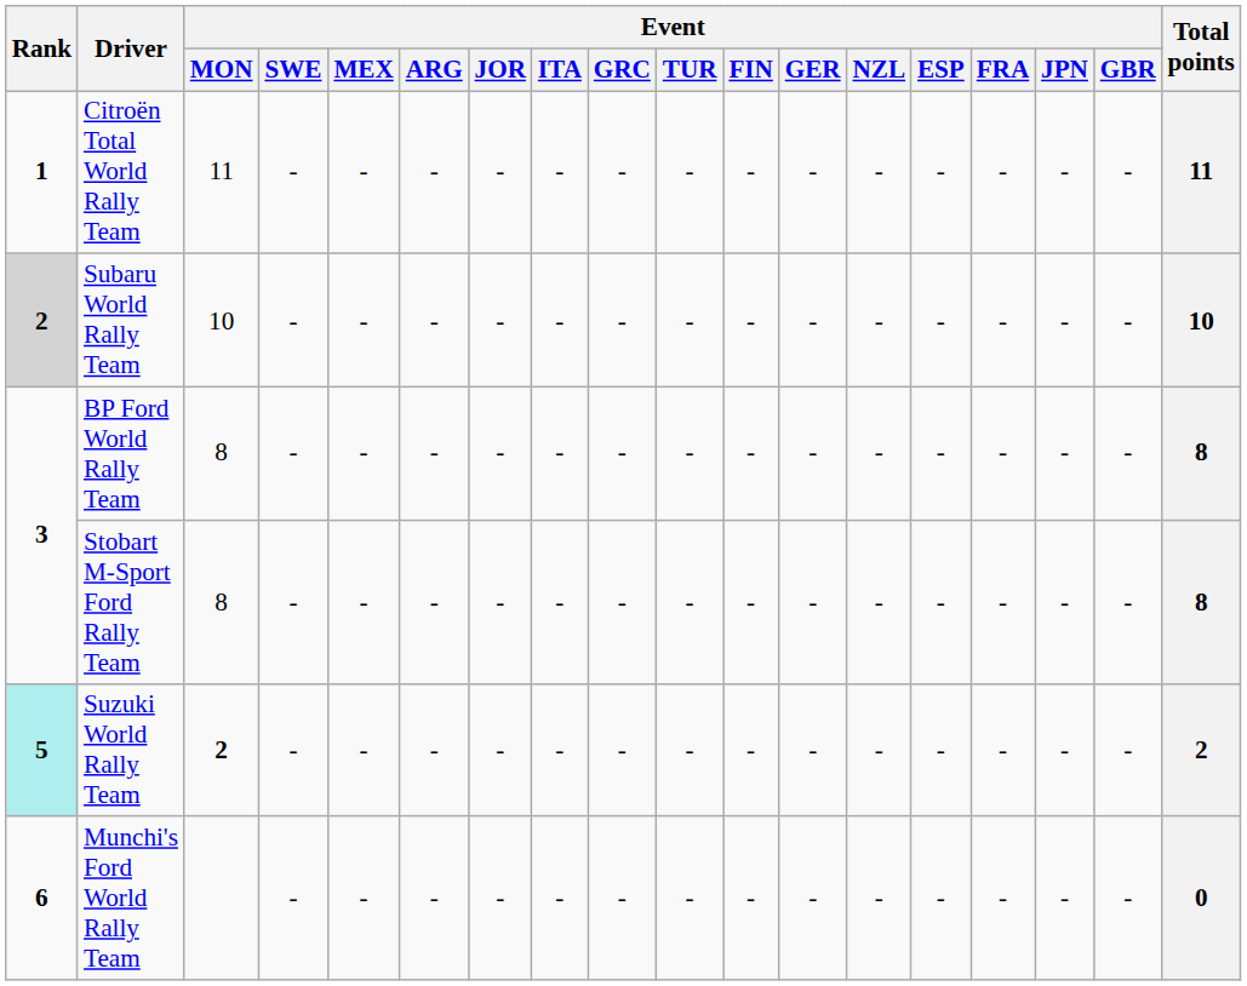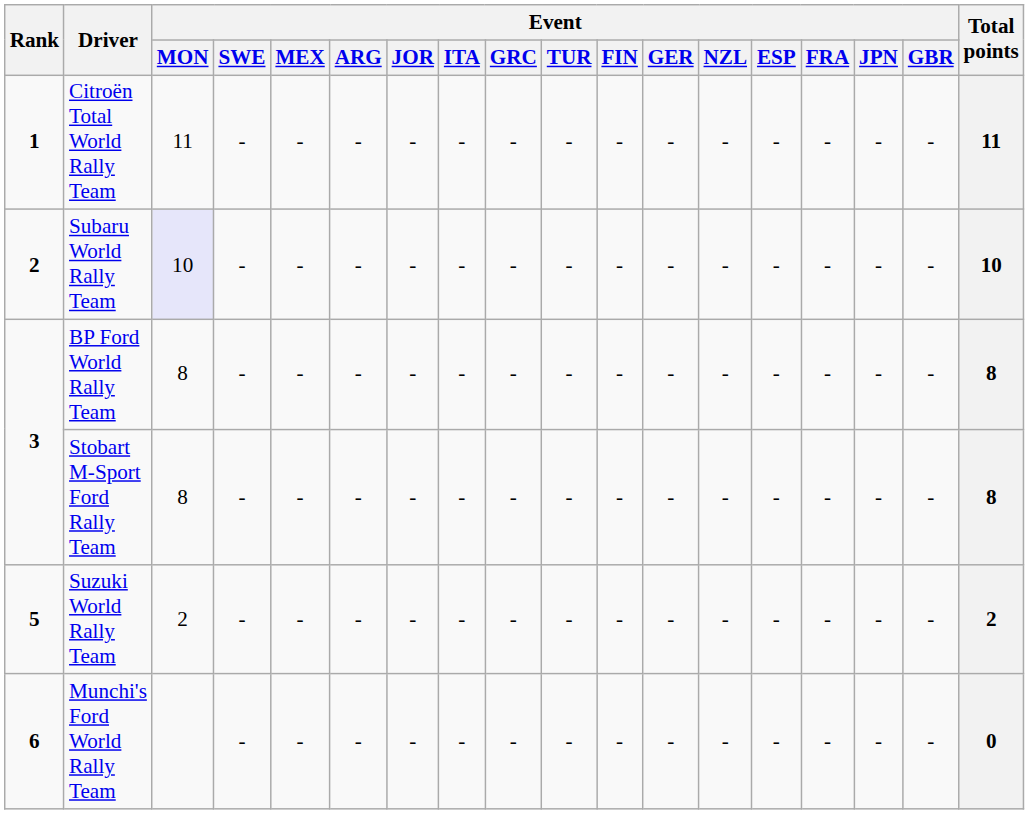Subaru World Rally Team | Rank: lightgrey background -> no background
Subaru World Rally Team | Event / MON: no background -> lavender background
Suzuki World Rally Team | Rank: paleturquoise background -> no background
Suzuki World Rally Team | Event / MON: bold -> normal
